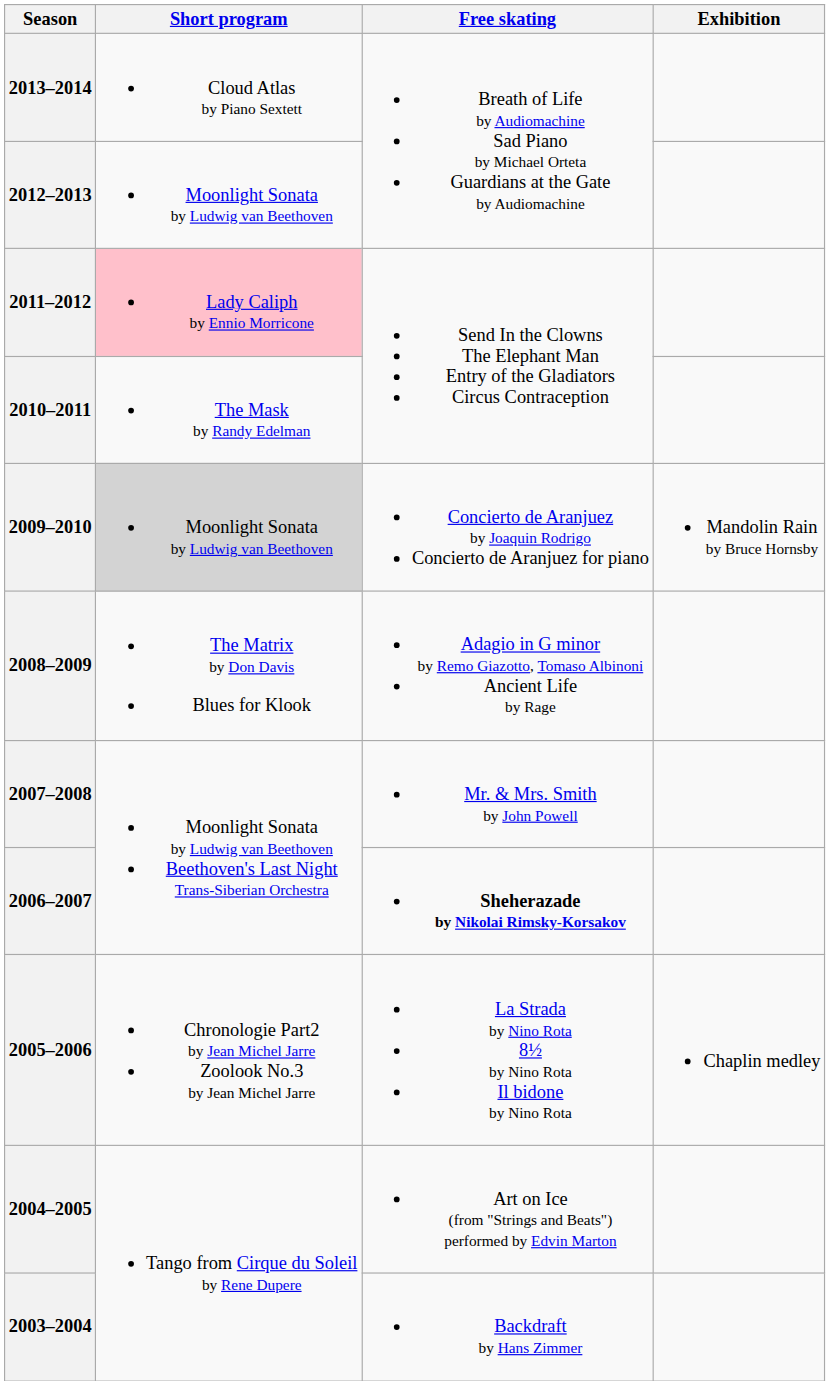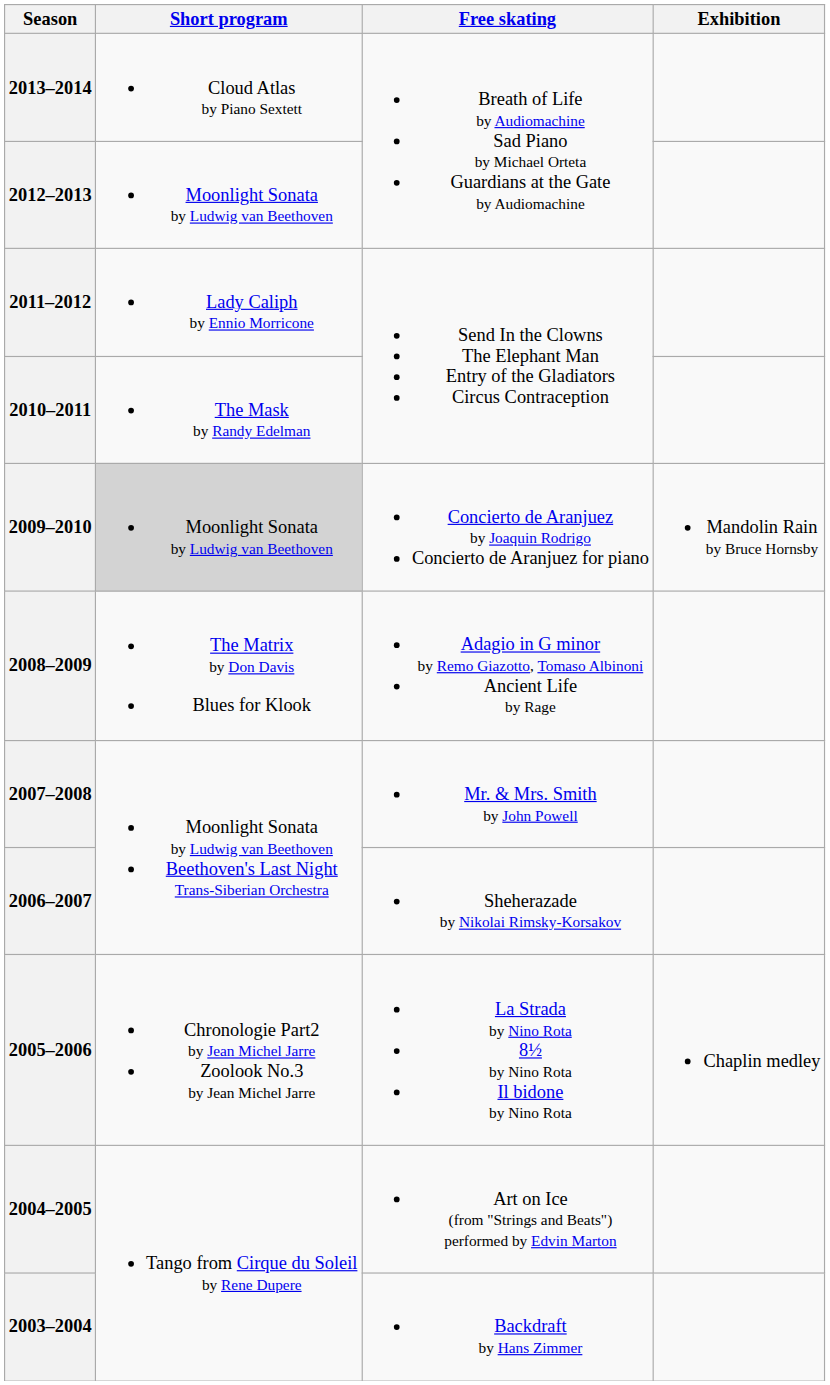2011–2012 | Short program: pink background -> no background
2006–2007 | Free skating: bold -> normal
